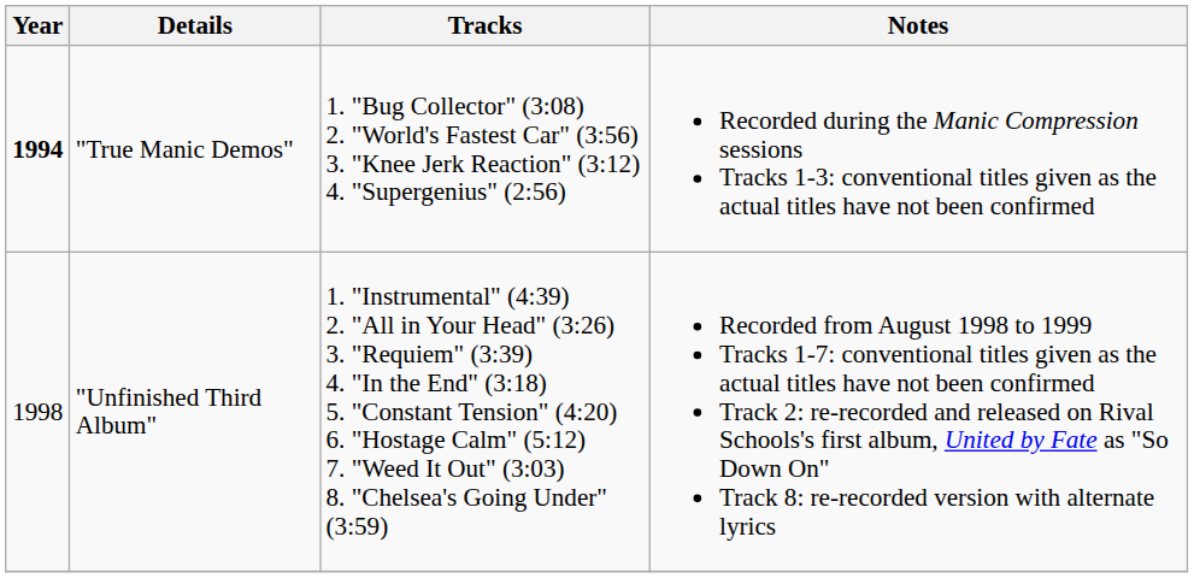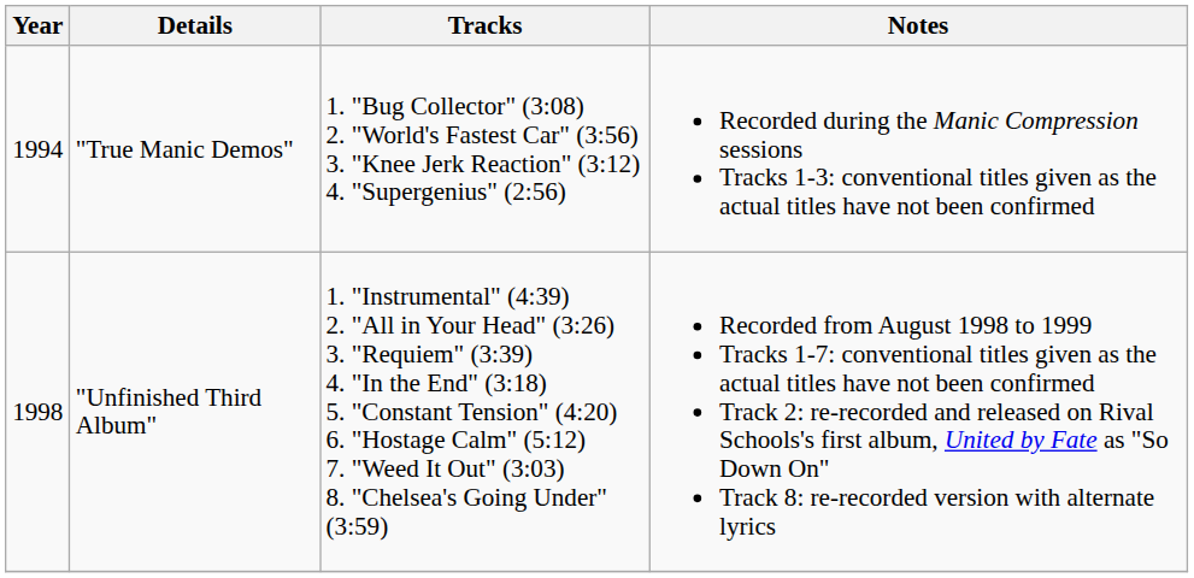"True Manic Demos" | Year: bold -> normal
